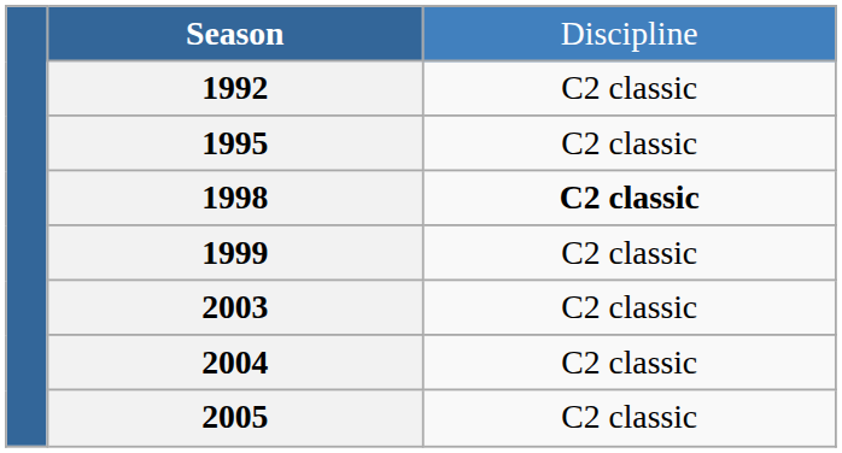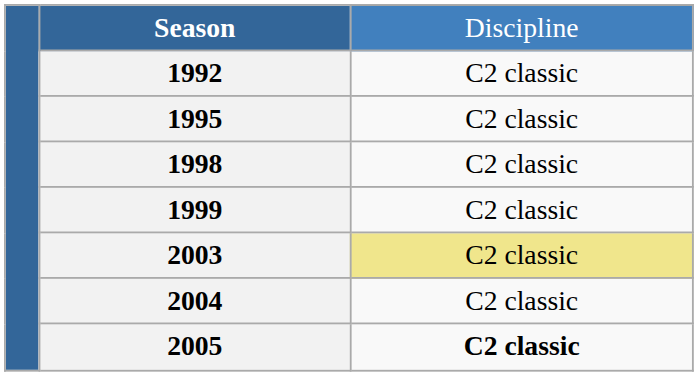1998 | column 3: bold -> normal
2003 | column 3: no background -> khaki background
2005 | column 3: normal -> bold
